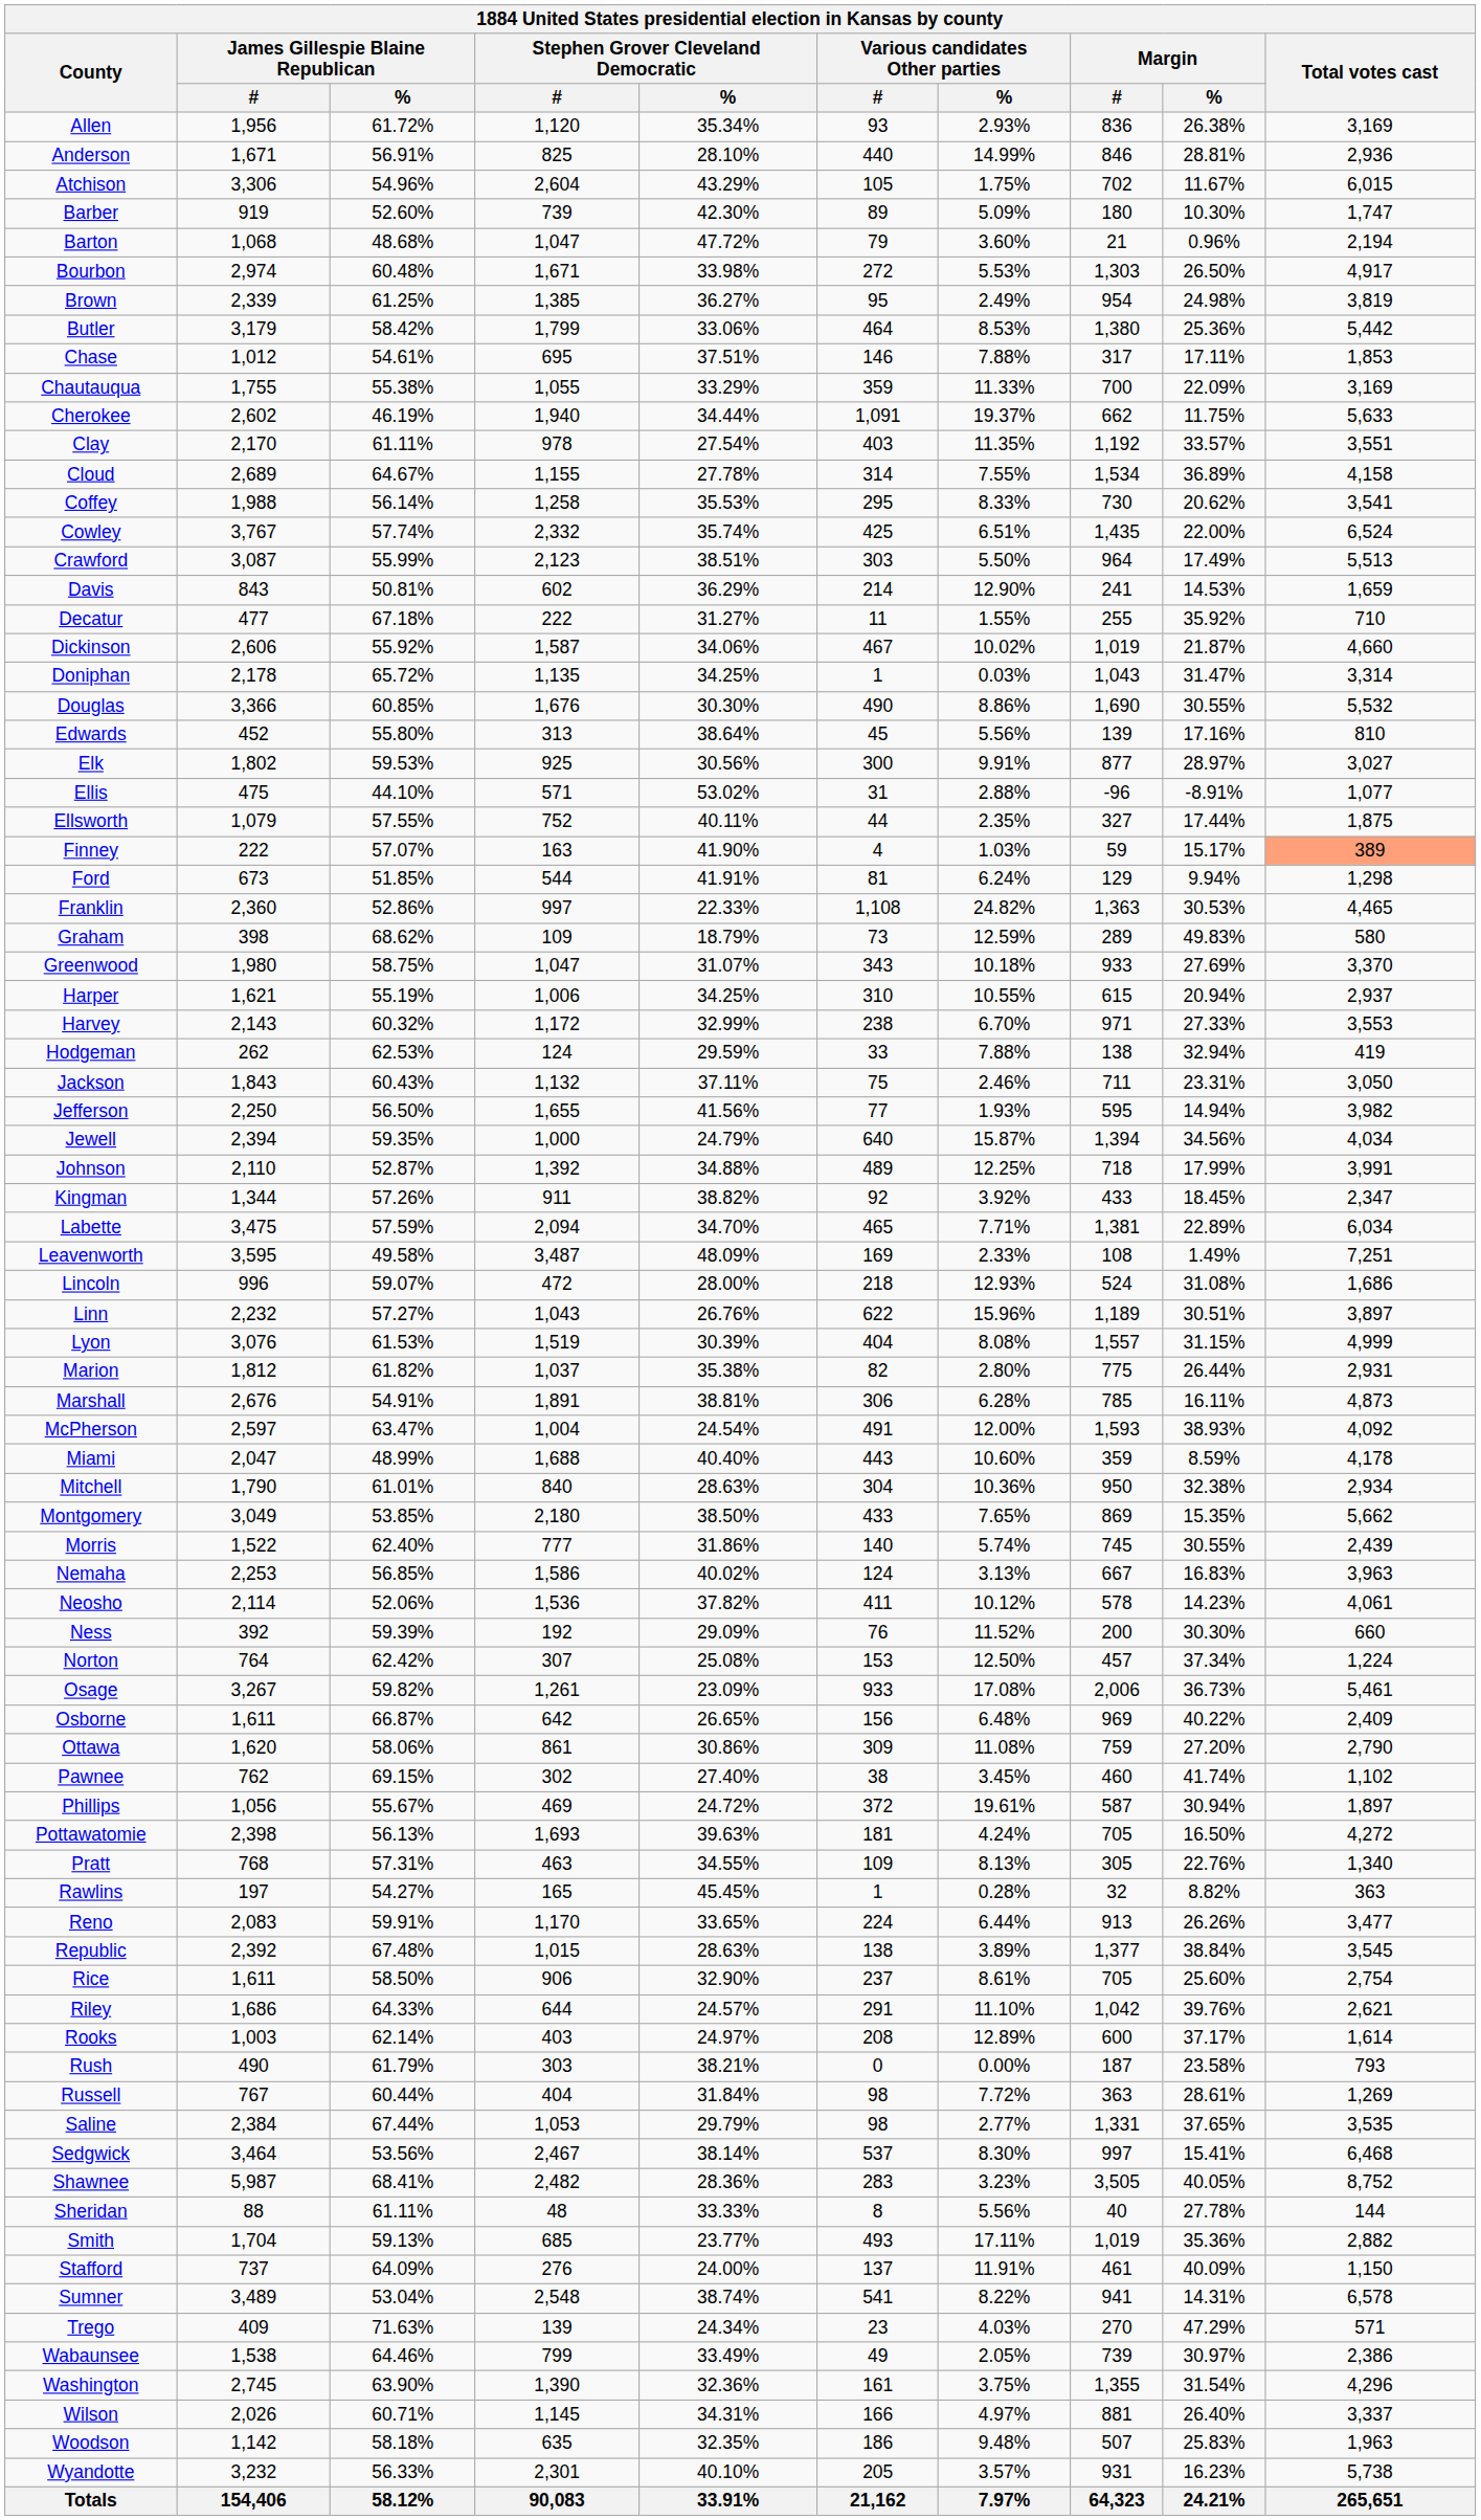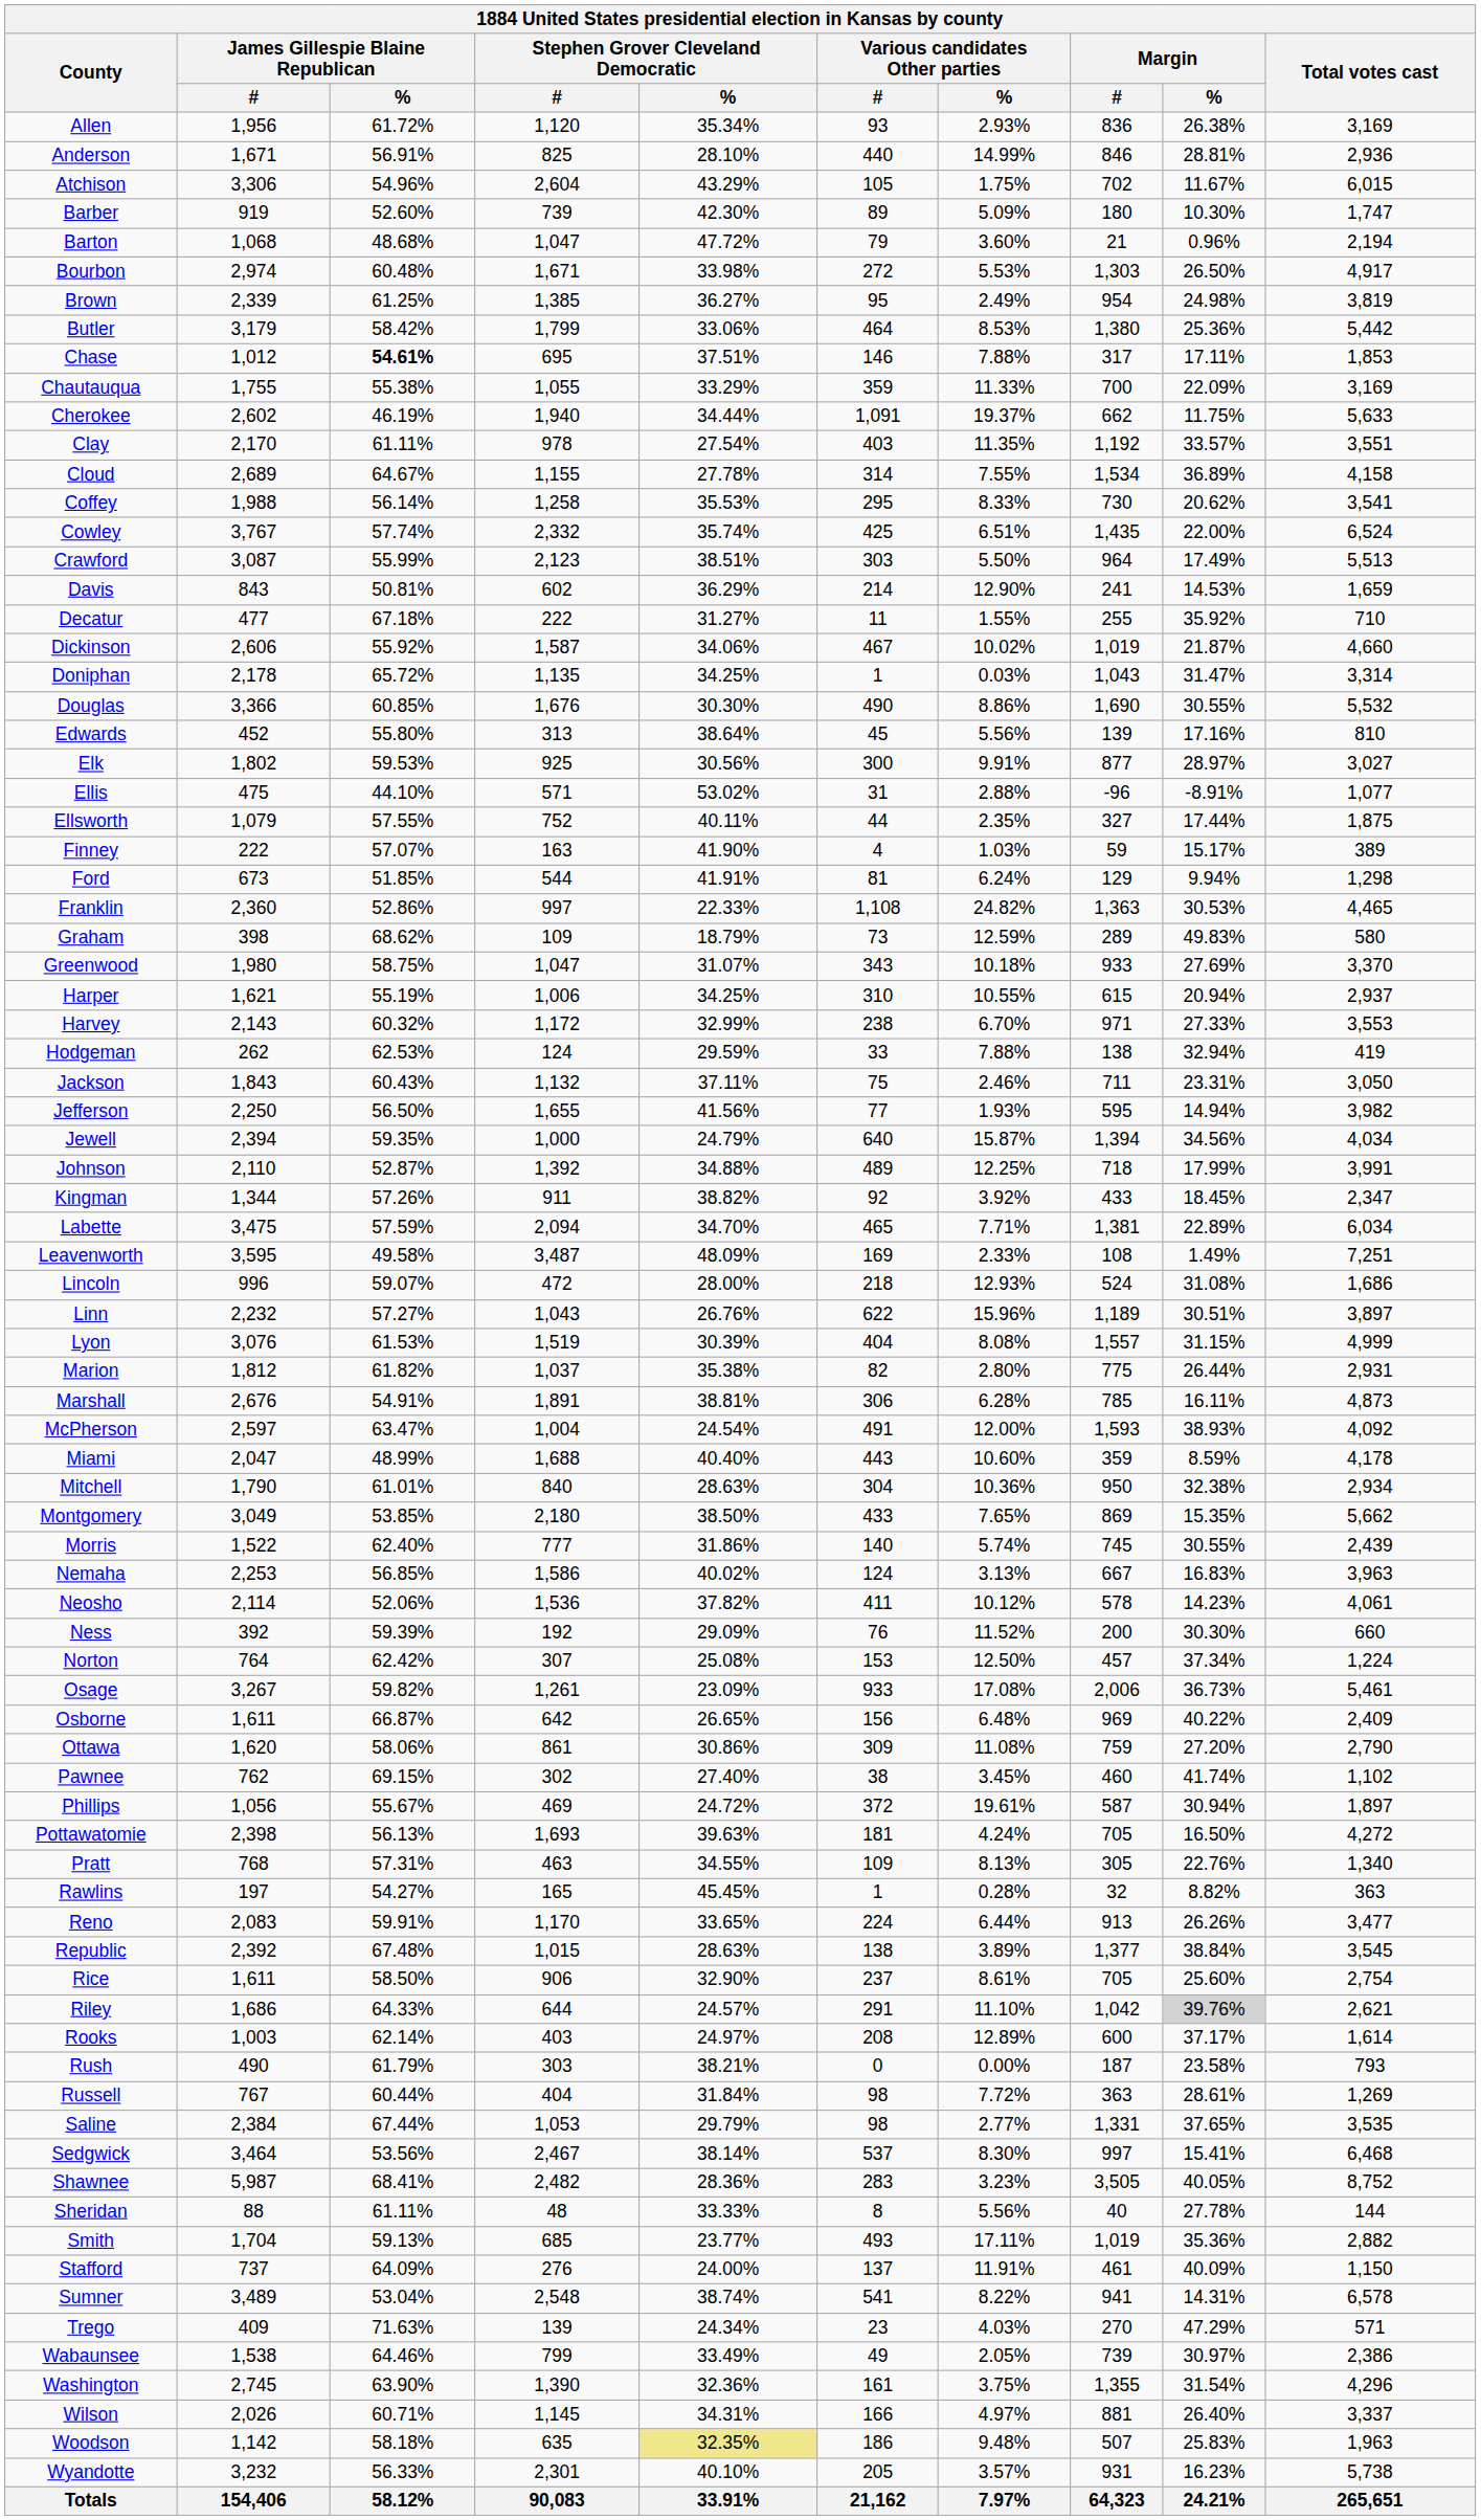Chase | James Gillespie Blaine Republican / %: normal -> bold
Finney | Total votes cast: lightsalmon background -> no background
Riley | Margin / %: no background -> lightgrey background
Woodson | Stephen Grover Cleveland Democratic / %: no background -> khaki background
